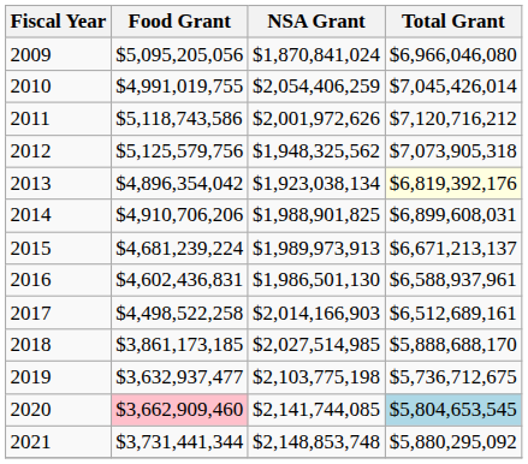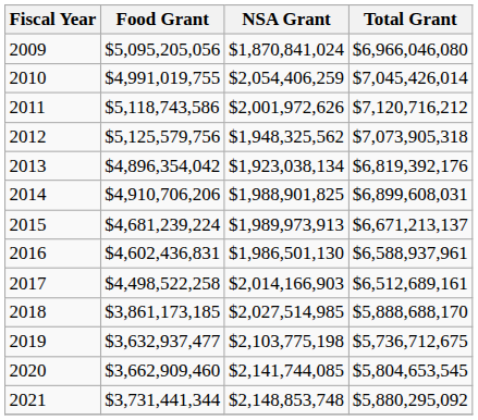2013 | Total Grant: lightyellow background -> no background
2020 | Food Grant: pink background -> no background
2020 | Total Grant: lightblue background -> no background
